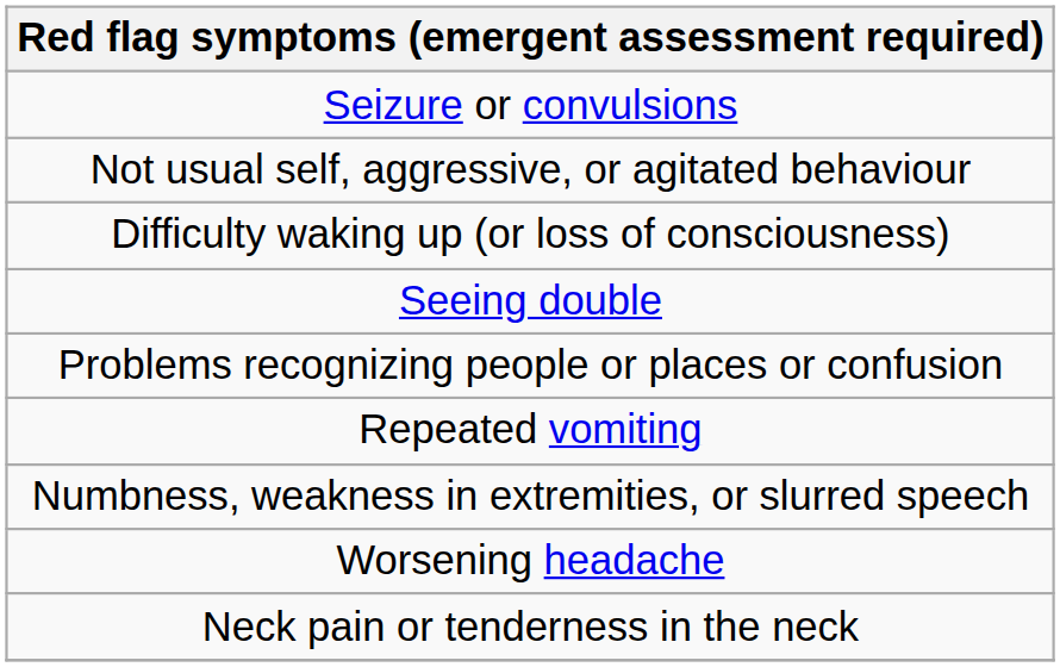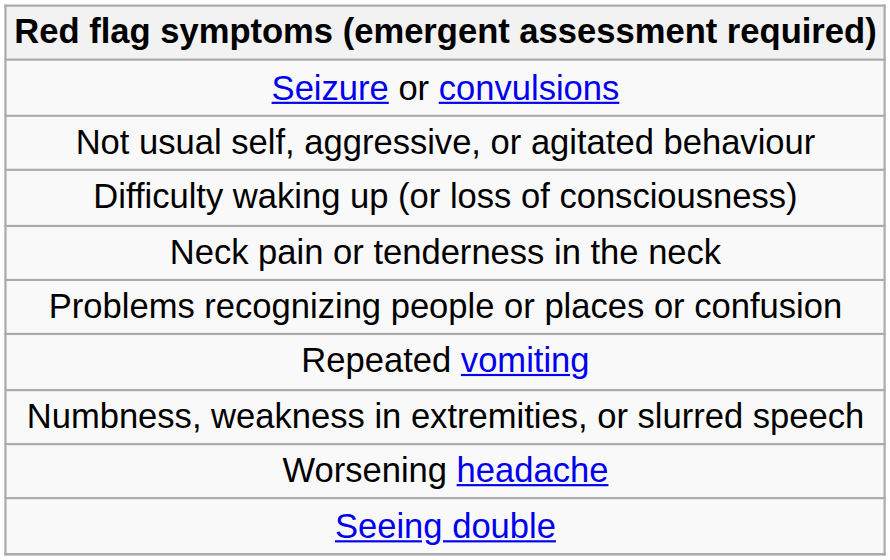row 5 | column 1: Seeing double -> Neck pain or tenderness in the neck
row 10 | column 1: Neck pain or tenderness in the neck -> Seeing double
